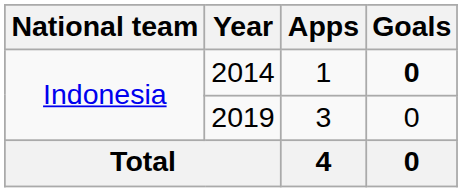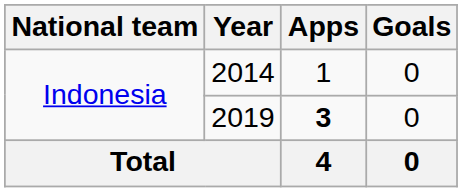2014 | Goals: bold -> normal
2019 | Apps: normal -> bold
